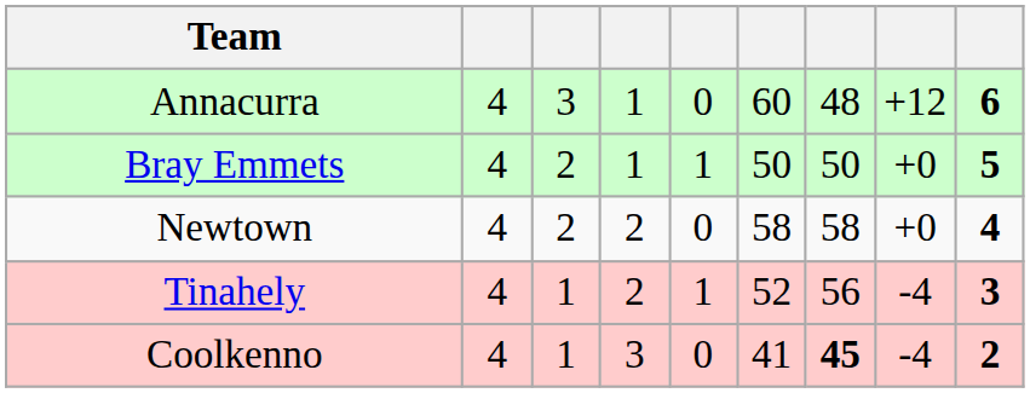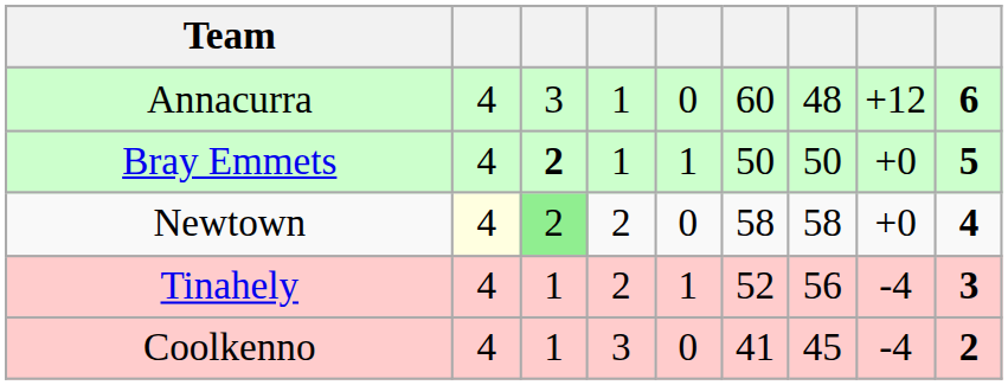Bray Emmets | column 3: normal -> bold
Newtown | column 2: no background -> lightyellow background
Newtown | column 3: no background -> lightgreen background
Coolkenno | column 7: bold -> normal
